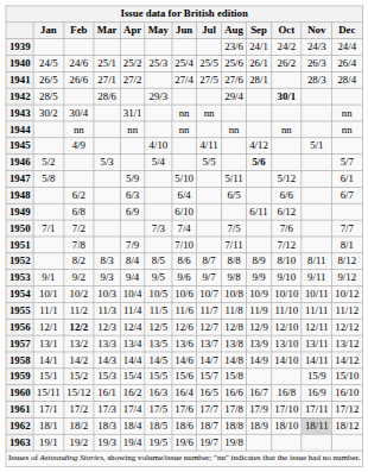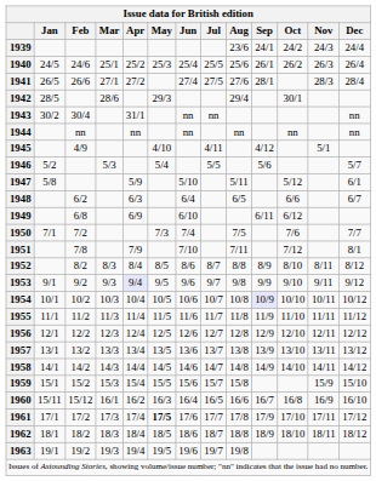1942 | Oct: bold -> normal
1946 | Sep: bold -> normal
1953 | Apr: no background -> lavender background
1954 | Sep: no background -> lavender background
1956 | Feb: bold -> normal
1961 | May: normal -> bold
1962 | Nov: lightgrey background -> no background
